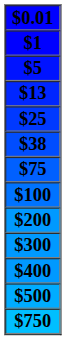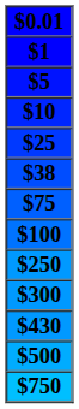row 4 | column 1: $13 -> $10
row 9 | column 1: $200 -> $250
row 11 | column 1: $400 -> $430
